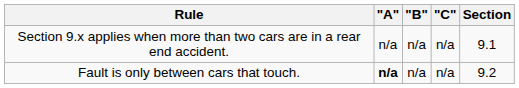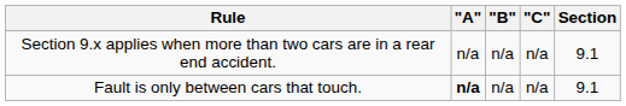Fault is only between cars that touch. | Section: 9.2 -> 9.1
